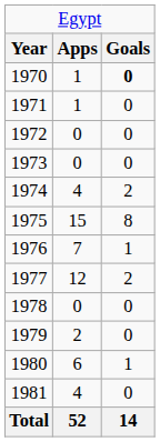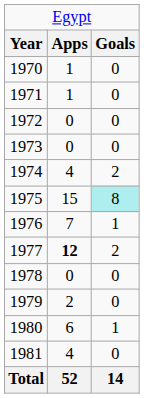1970 | column 3: bold -> normal
1975 | column 3: no background -> paleturquoise background
1977 | column 2: normal -> bold
